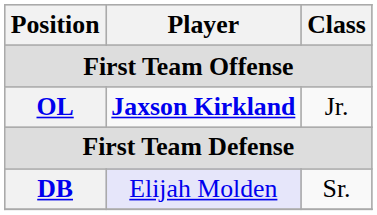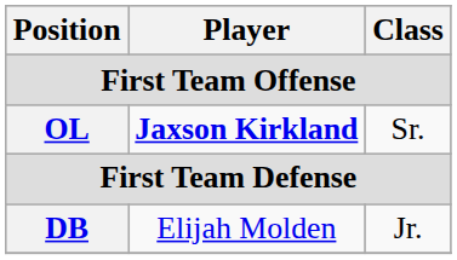OL | Class: Jr. -> Sr.
DB | Player: lavender background -> no background
DB | Class: Sr. -> Jr.
